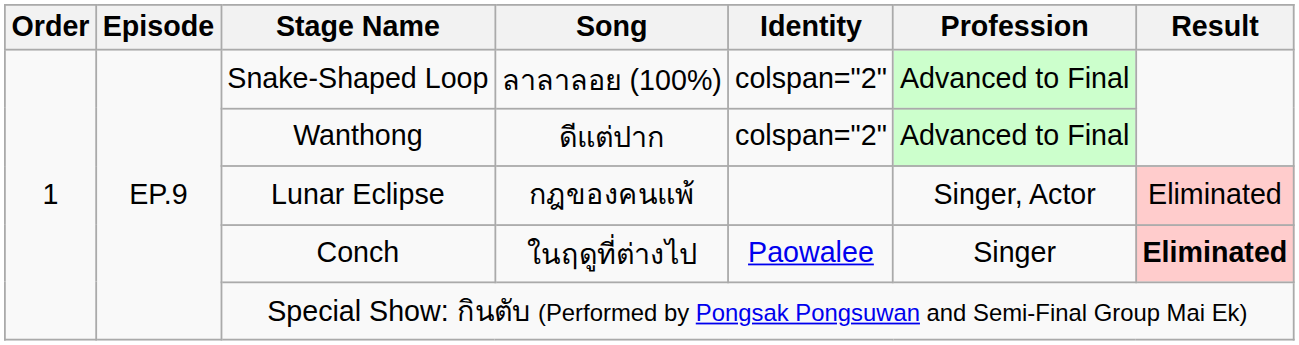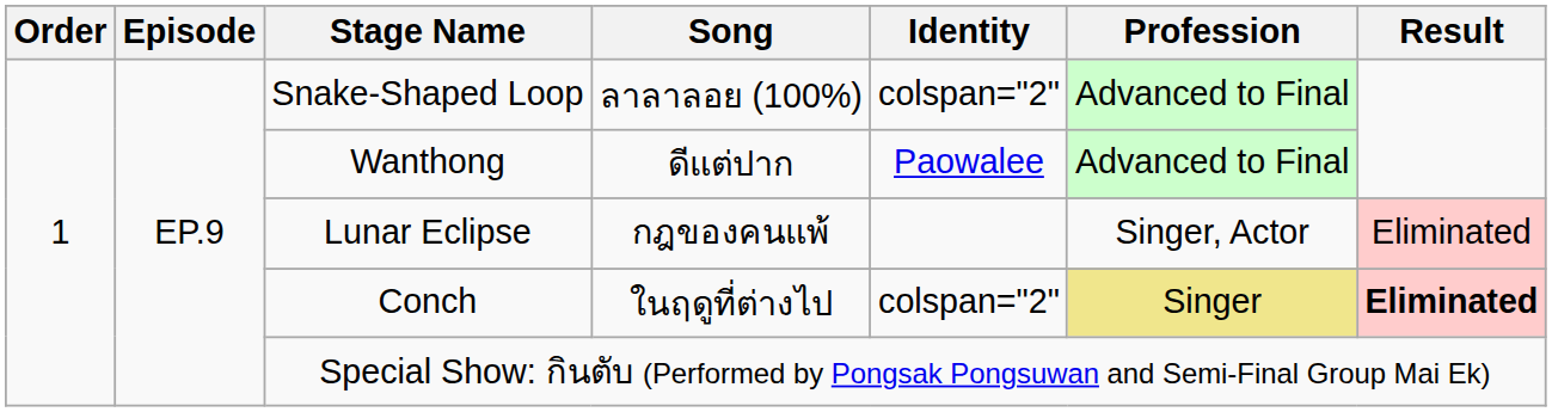Wanthong | Identity: colspan="2" -> Paowalee
Conch | Identity: Paowalee -> colspan="2"
Conch | Profession: no background -> khaki background
